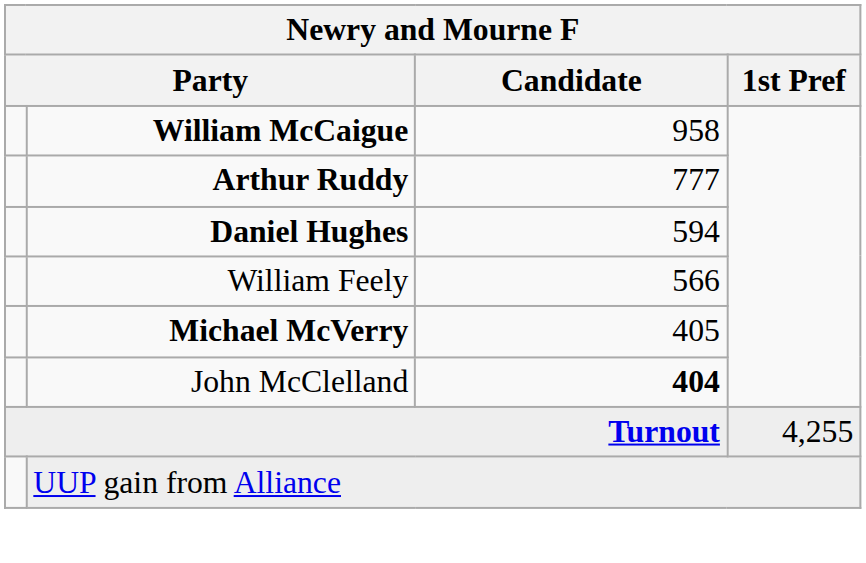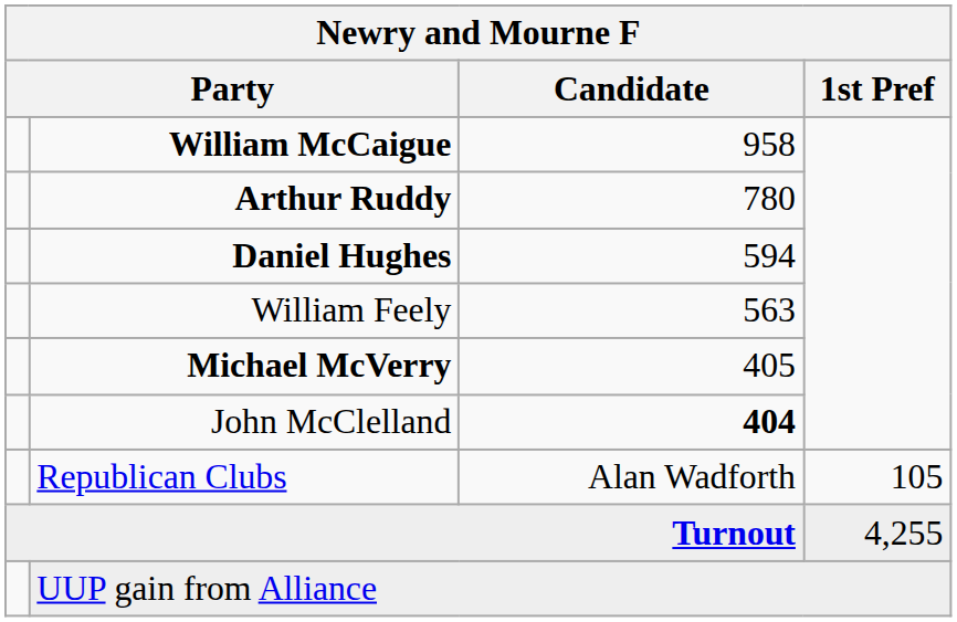Arthur Ruddy | Candidate: 777 -> 780
William Feely | Candidate: 566 -> 563
+ row: Republican Clubs | Alan Wadforth | 105
